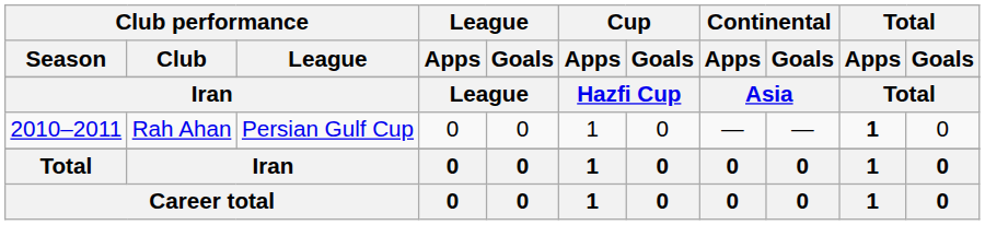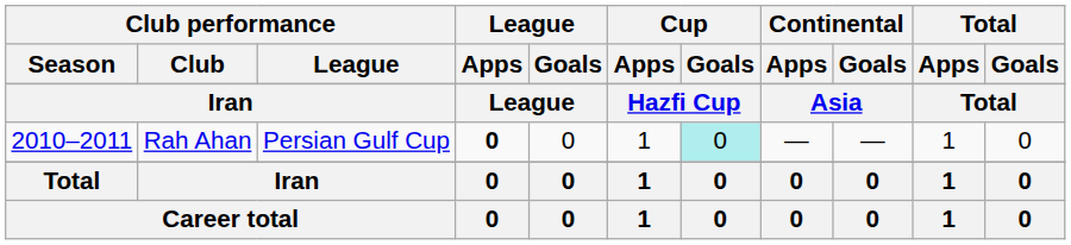Rah Ahan | League / Apps: normal -> bold
Rah Ahan | Cup / Goals: no background -> paleturquoise background
Rah Ahan | Total / Apps: bold -> normal
